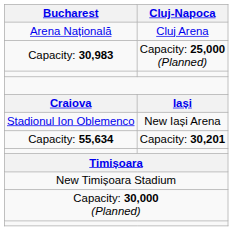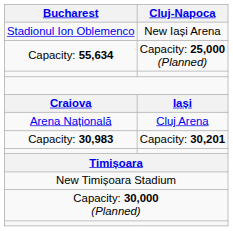row 2 | Bucharest: Arena Națională -> Stadionul Ion Oblemenco
row 2 | Cluj-Napoca: Cluj Arena -> New Iași Arena
row 3 | Bucharest: Capacity: 30,983 -> Capacity: 55,634
row 7 | Bucharest: Stadionul Ion Oblemenco -> Arena Națională
row 7 | Cluj-Napoca: New Iași Arena -> Cluj Arena
row 8 | Bucharest: Capacity: 55,634 -> Capacity: 30,983
